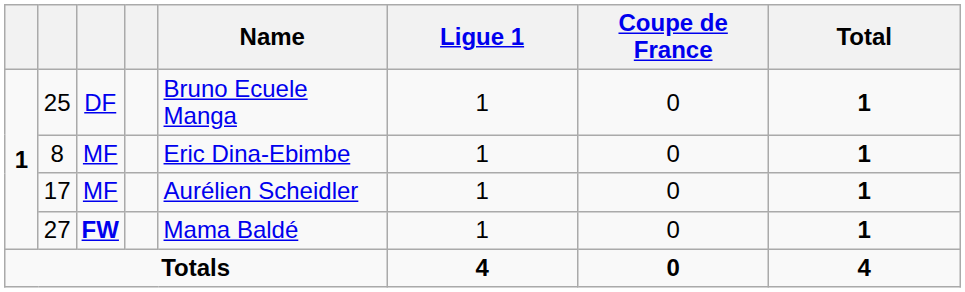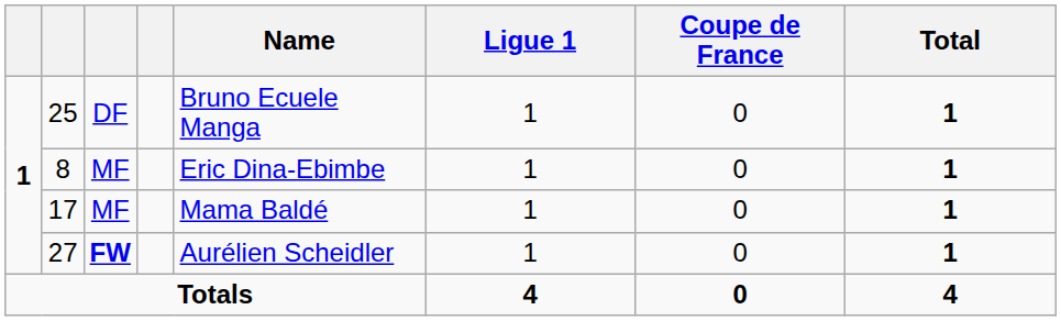17 | Name: Aurélien Scheidler -> Mama Baldé
27 | Name: Mama Baldé -> Aurélien Scheidler
